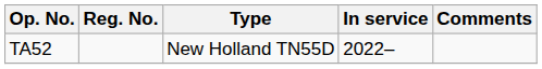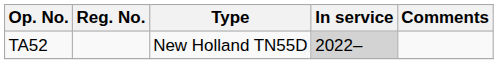TA52 | In service: no background -> lightgrey background
